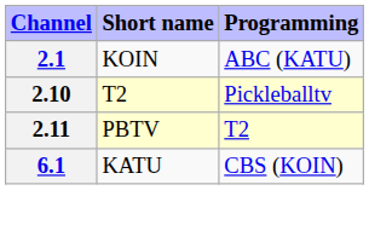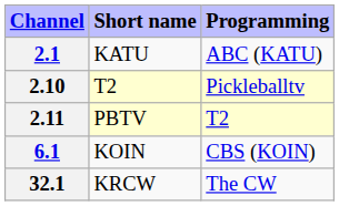2.1 | Short name: KOIN -> KATU
6.1 | Short name: KATU -> KOIN
+ row: 32.1 | KRCW | The CW
